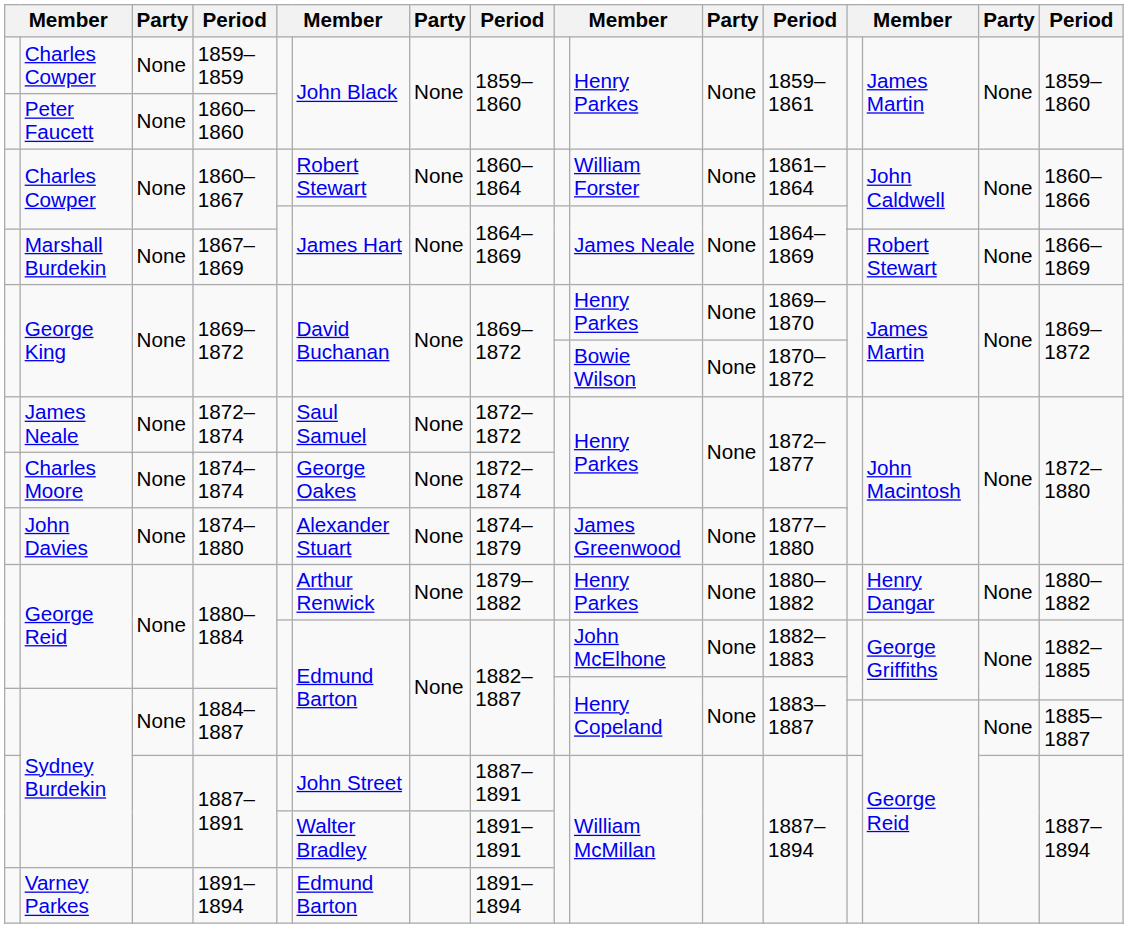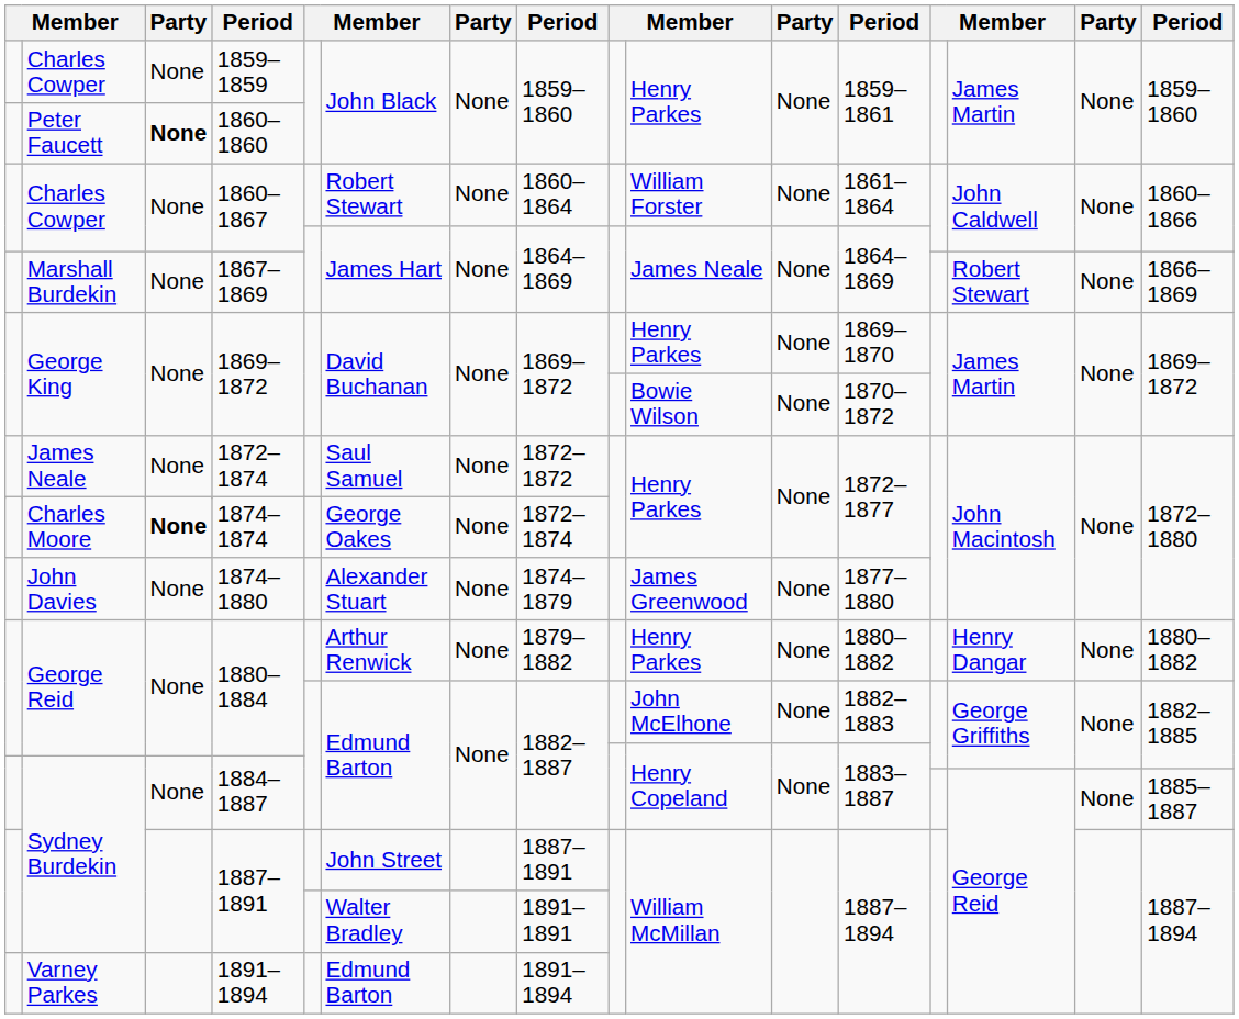1860–1860 | column 3: normal -> bold
1874–1874 | column 3: normal -> bold
